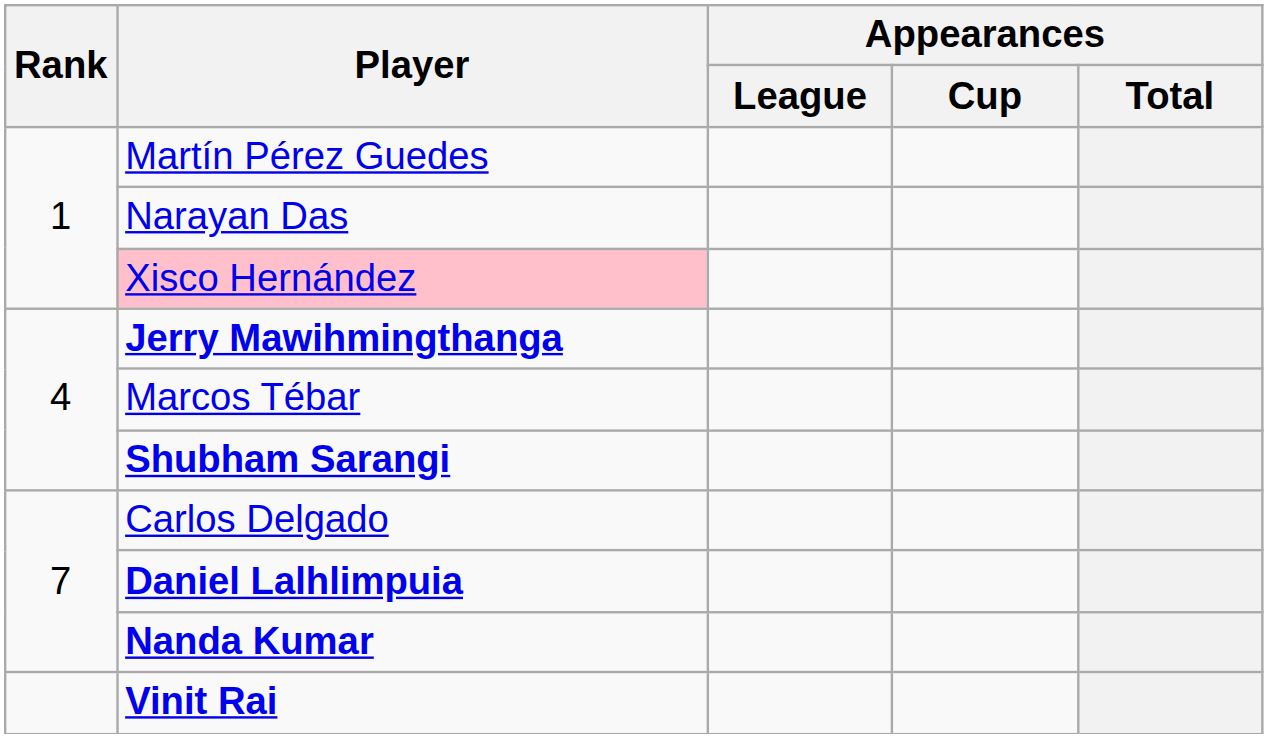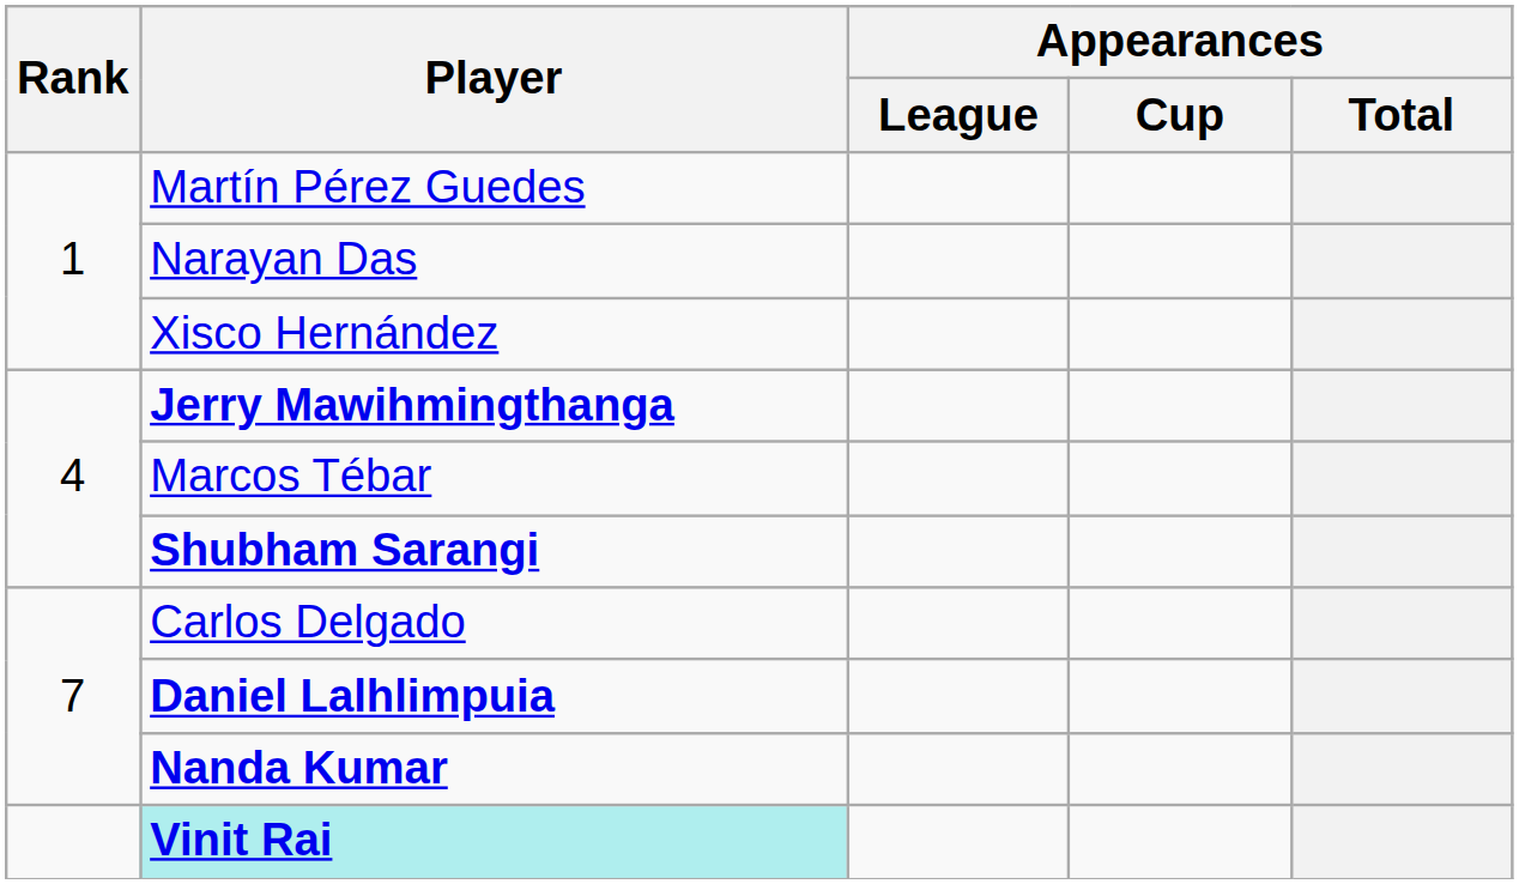Xisco Hernández | Player: pink background -> no background
Vinit Rai | Player: no background -> paleturquoise background
